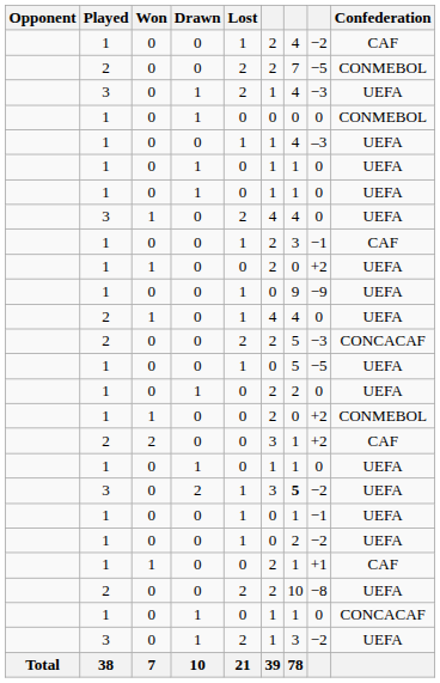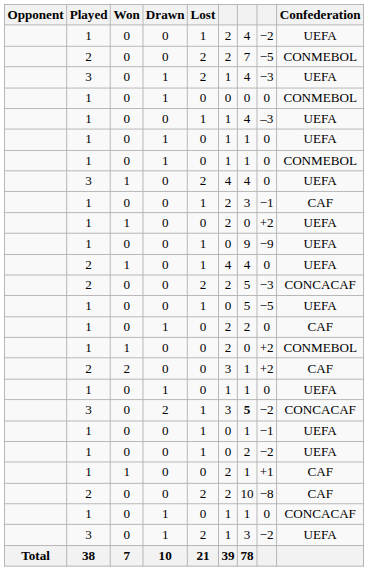row 2 | Confederation: CAF -> UEFA
row 8 | Confederation: UEFA -> CONMEBOL
row 16 | Confederation: UEFA -> CAF
row 20 | Confederation: UEFA -> CONCACAF
row 24 | Confederation: UEFA -> CAF
